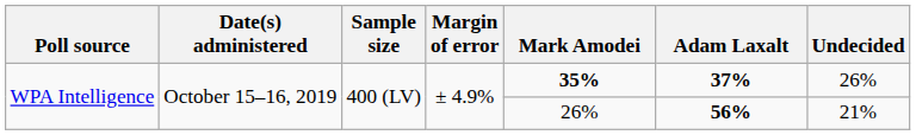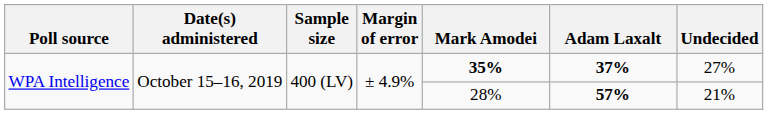row 2 | Undecided: 26% -> 27%
row 3 | Mark Amodei: 26% -> 28%
row 3 | Adam Laxalt: 56% -> 57%
